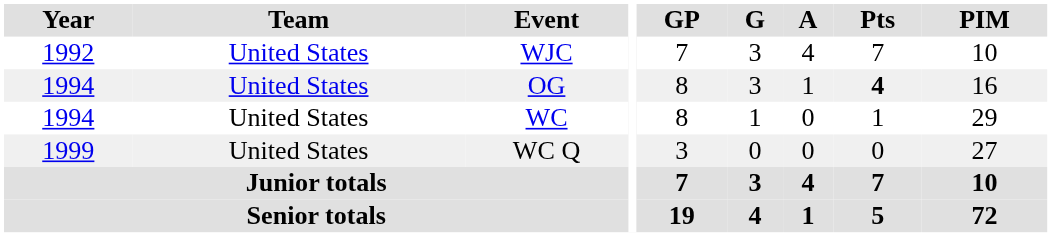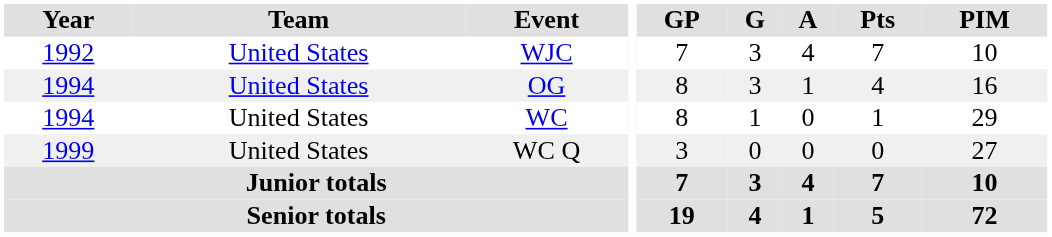OG | Pts: bold -> normal
